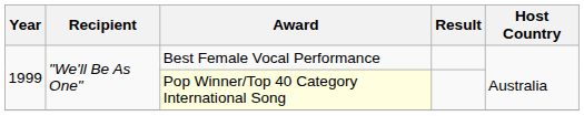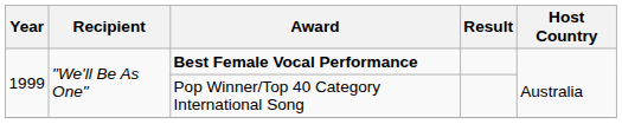Best Female Vocal Performance | Award: normal -> bold
Pop Winner/Top 40 Category International Song | Award: lightyellow background -> no background
